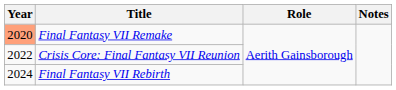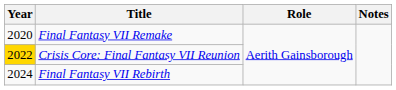Final Fantasy VII Remake | Year: lightsalmon background -> no background
Crisis Core: Final Fantasy VII Reunion | Year: no background -> gold background
